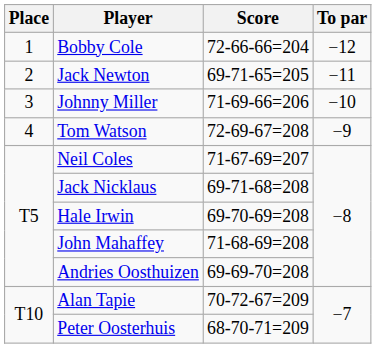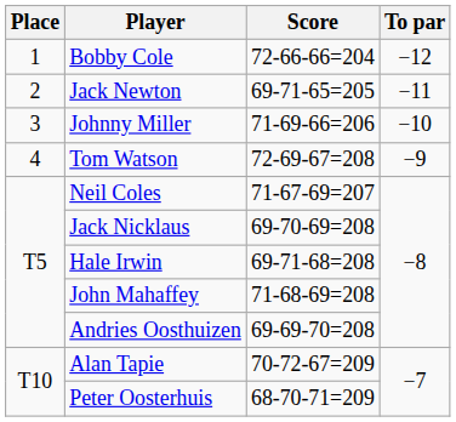Jack Nicklaus | Score: 69-71-68=208 -> 69-70-69=208
Hale Irwin | Score: 69-70-69=208 -> 69-71-68=208
